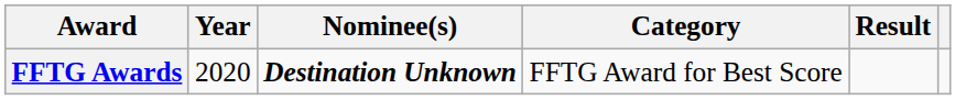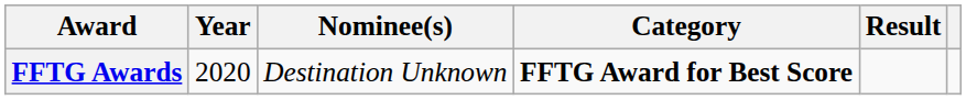FFTG Awards | Nominee(s): bold -> normal
FFTG Awards | Category: normal -> bold
